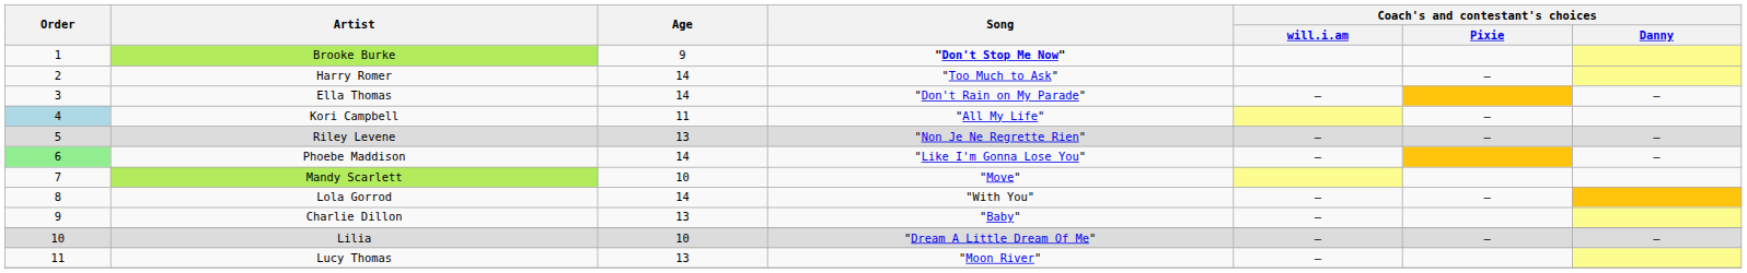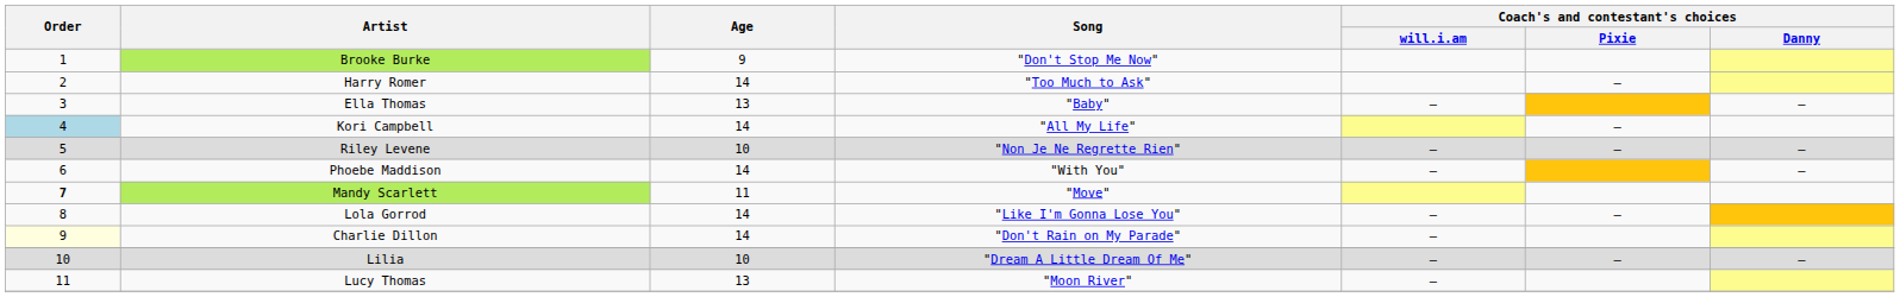Brooke Burke | Song: bold -> normal
Ella Thomas | Age: 14 -> 13
Ella Thomas | Song: "Don't Rain on My Parade" -> "Baby"
Kori Campbell | Age: 11 -> 14
Riley Levene | Age: 13 -> 10
Phoebe Maddison | Order: lightgreen background -> no background
Phoebe Maddison | Song: "Like I'm Gonna Lose You" -> "With You"
Mandy Scarlett | Order: normal -> bold
Mandy Scarlett | Age: 10 -> 11
Lola Gorrod | Song: "With You" -> "Like I'm Gonna Lose You"
Charlie Dillon | Order: no background -> lightyellow background
Charlie Dillon | Age: 13 -> 14
Charlie Dillon | Song: "Baby" -> "Don't Rain on My Parade"
